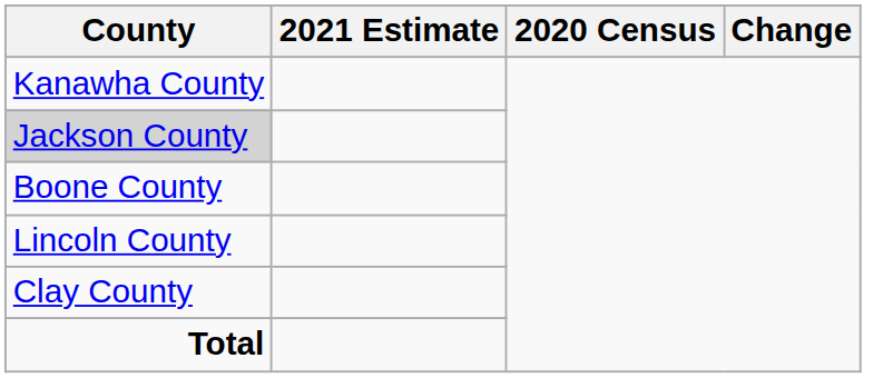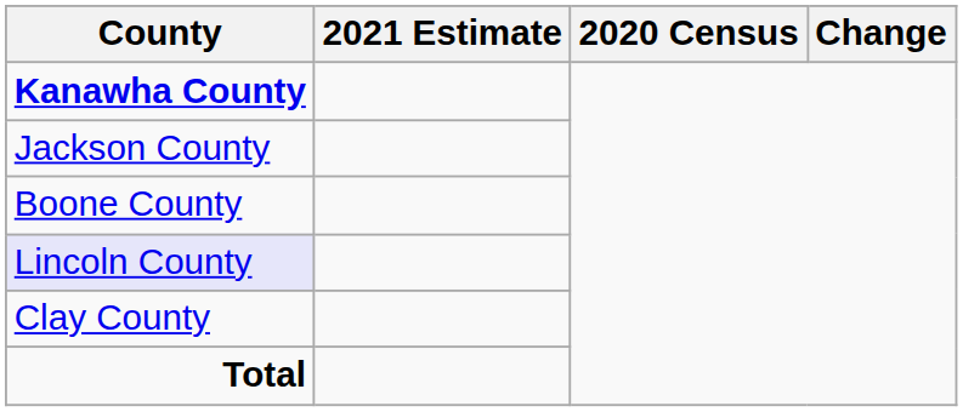Kanawha County | County: normal -> bold
Jackson County | County: lightgrey background -> no background
Lincoln County | County: no background -> lavender background
